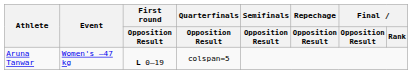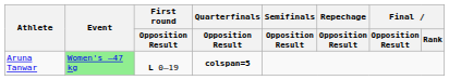Aruna Tanwar | Event: no background -> lightgreen background
Aruna Tanwar | Quarterfinals / Opposition Result: normal -> bold
